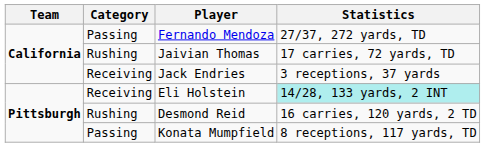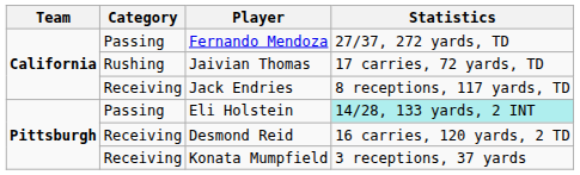Jack Endries | Statistics: 3 receptions, 37 yards -> 8 receptions, 117 yards, TD
Eli Holstein | Category: Receiving -> Passing
Desmond Reid | Category: Rushing -> Receiving
Konata Mumpfield | Category: Passing -> Receiving
Konata Mumpfield | Statistics: 8 receptions, 117 yards, TD -> 3 receptions, 37 yards
